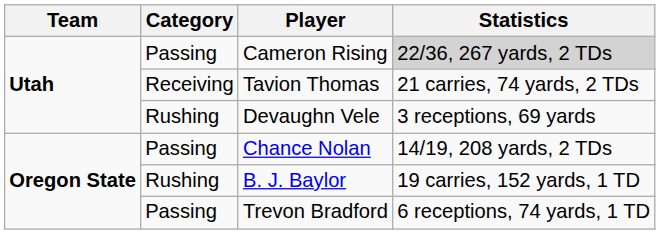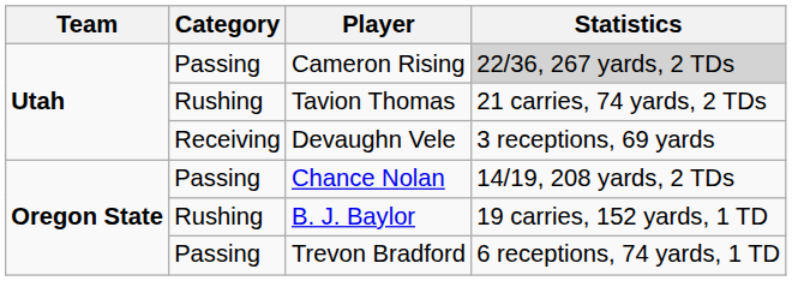Tavion Thomas | Category: Receiving -> Rushing
Devaughn Vele | Category: Rushing -> Receiving
